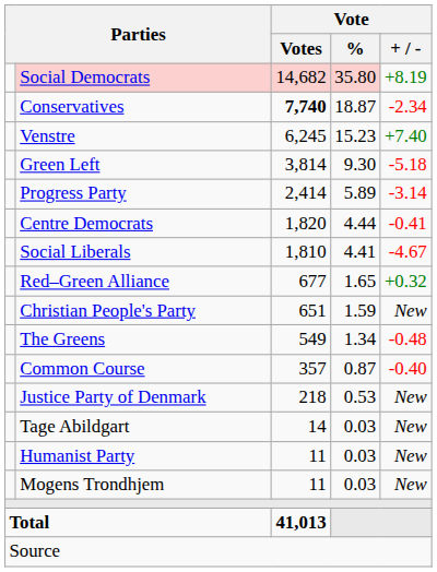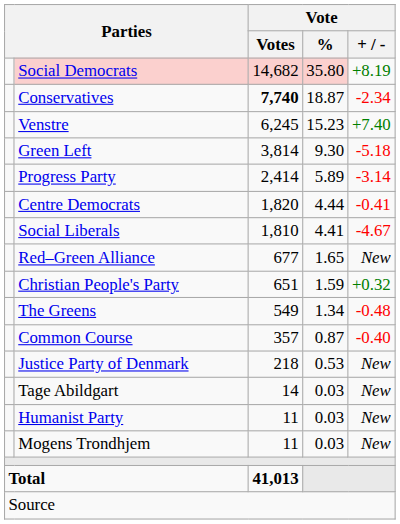Red–Green Alliance | Vote / + / -: +0.32 -> New
Christian People's Party | Vote / + / -: New -> +0.32
